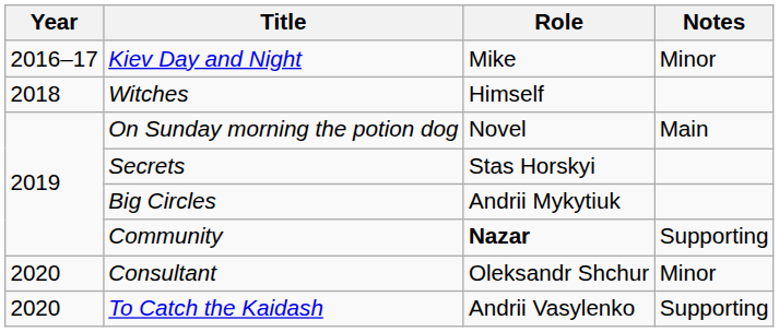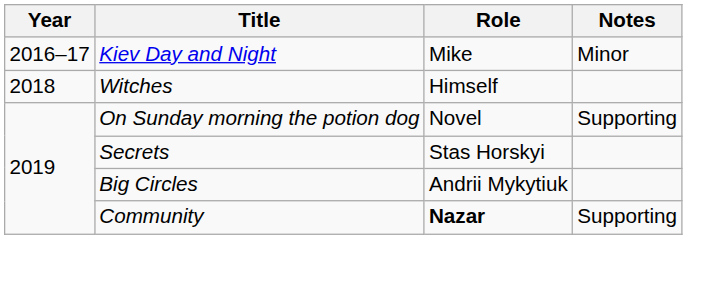On Sunday morning the potion dog | Notes: Main -> Supporting
- row: 2020 | Consultant | Oleksandr Shchur | Minor
- row: 2020 | To Catch the Kaidash | Andrii Vasylenko | Supporting
